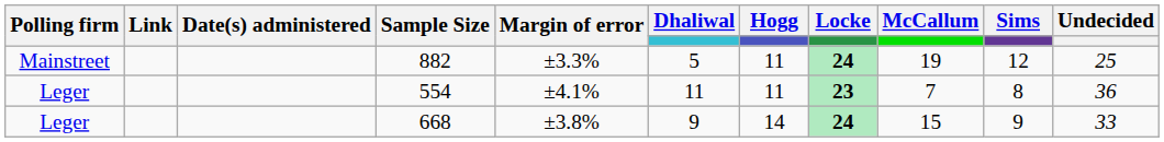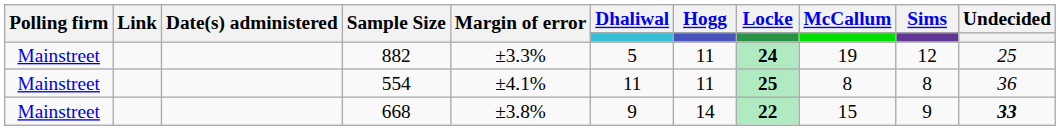554 | Polling firm: Leger -> Mainstreet
554 | Locke: 23 -> 25
554 | McCallum: 7 -> 8
668 | Polling firm: Leger -> Mainstreet
668 | Locke: 24 -> 22
668 | Undecided: normal -> bold
